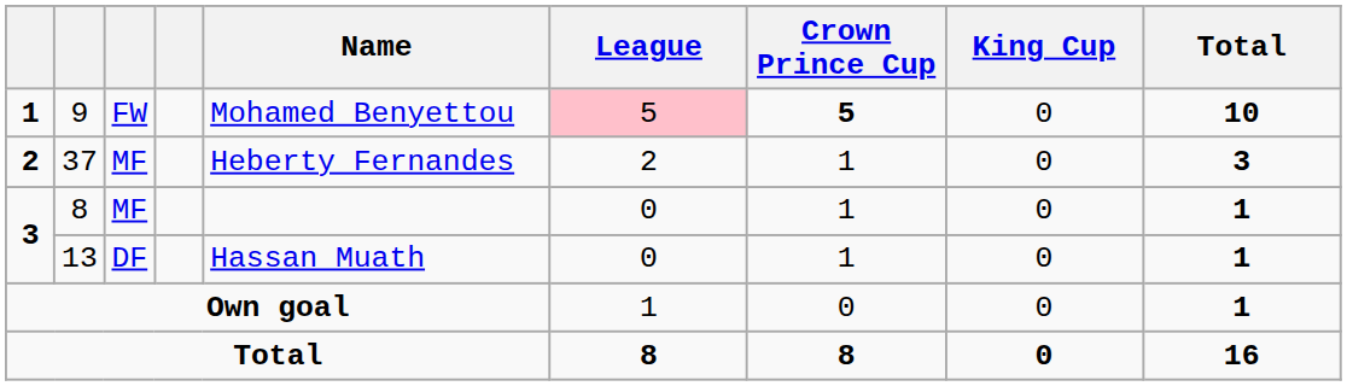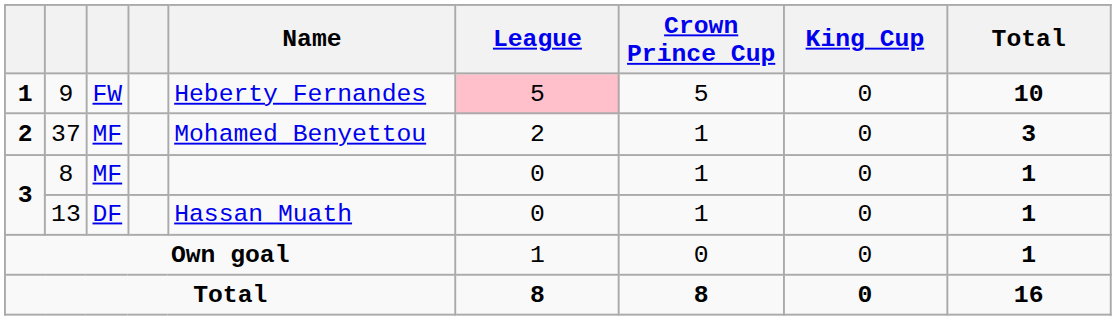9 | Name: Mohamed Benyettou -> Heberty Fernandes
9 | Crown Prince Cup: bold -> normal
37 | Name: Heberty Fernandes -> Mohamed Benyettou
